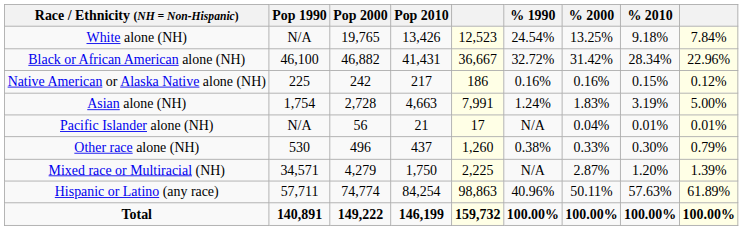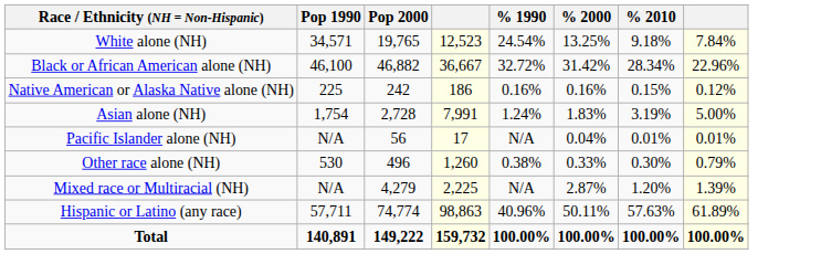- column: Pop 2010 | 13,426 | 41,431 | 217 | 4,663 | 21 | 437 | 1,750 | 84,254 | 146,199
White alone (NH) | Pop 1990: N/A -> 34,571
Mixed race or Multiracial (NH) | Pop 1990: 34,571 -> N/A
